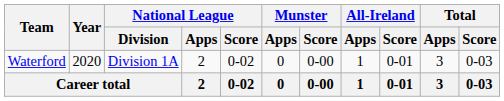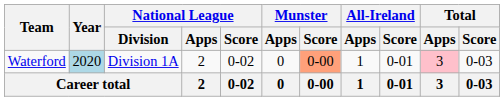Waterford | Year: no background -> lightblue background
Waterford | Munster / Score: no background -> lightsalmon background
Waterford | Total / Apps: no background -> pink background
